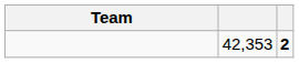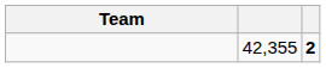row 2 | column 2: 42,353 -> 42,355
